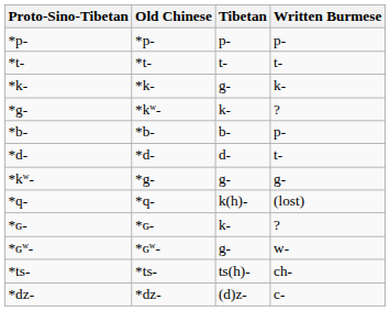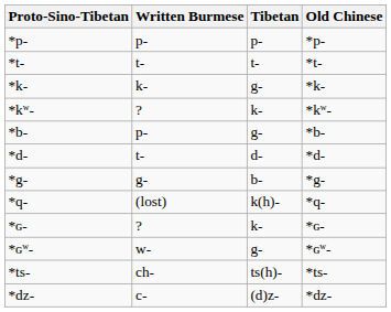columns swapped: Old Chinese <-> Written Burmese
row 5 | Proto-Sino-Tibetan: *g- -> *kʷ-
row 6 | Tibetan: b- -> g-
row 8 | Proto-Sino-Tibetan: *kʷ- -> *g-
row 8 | Tibetan: g- -> b-
